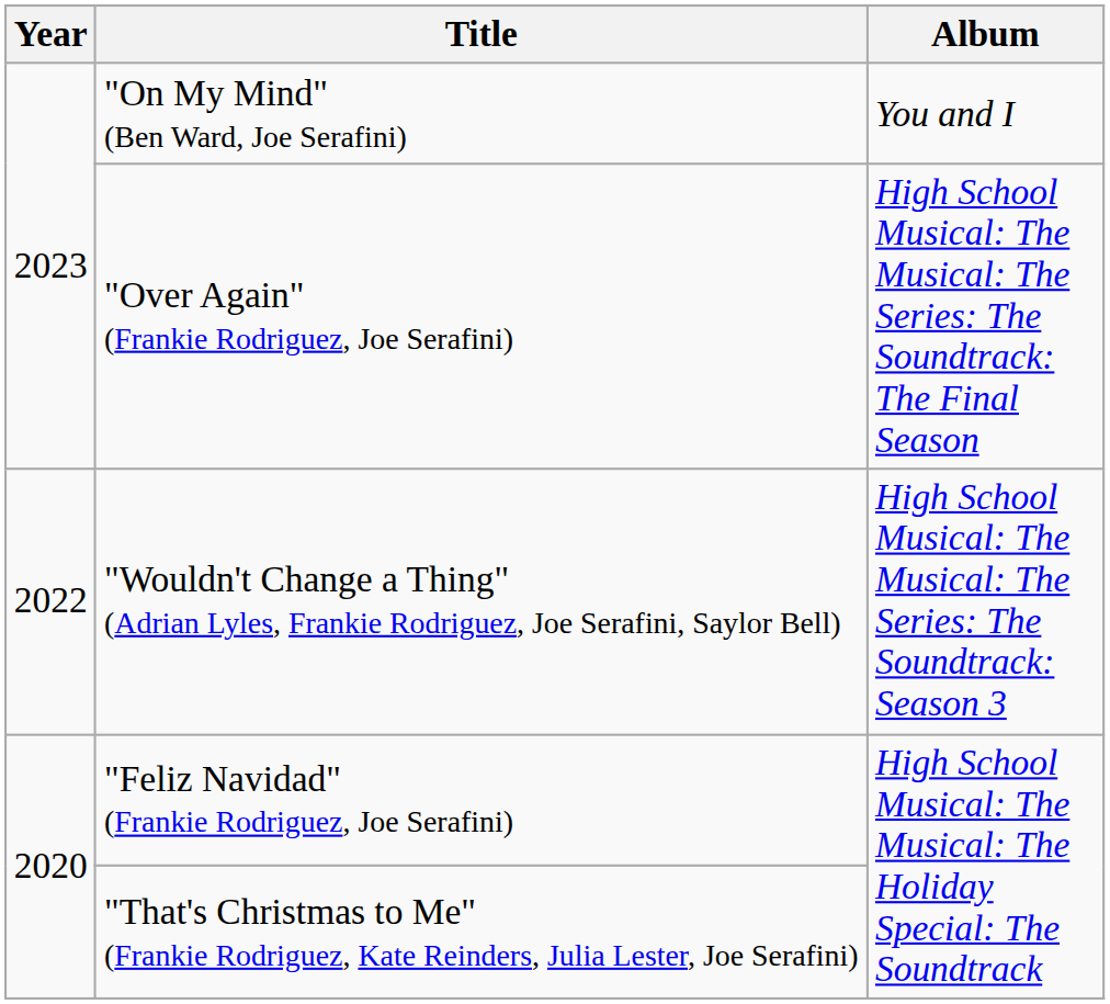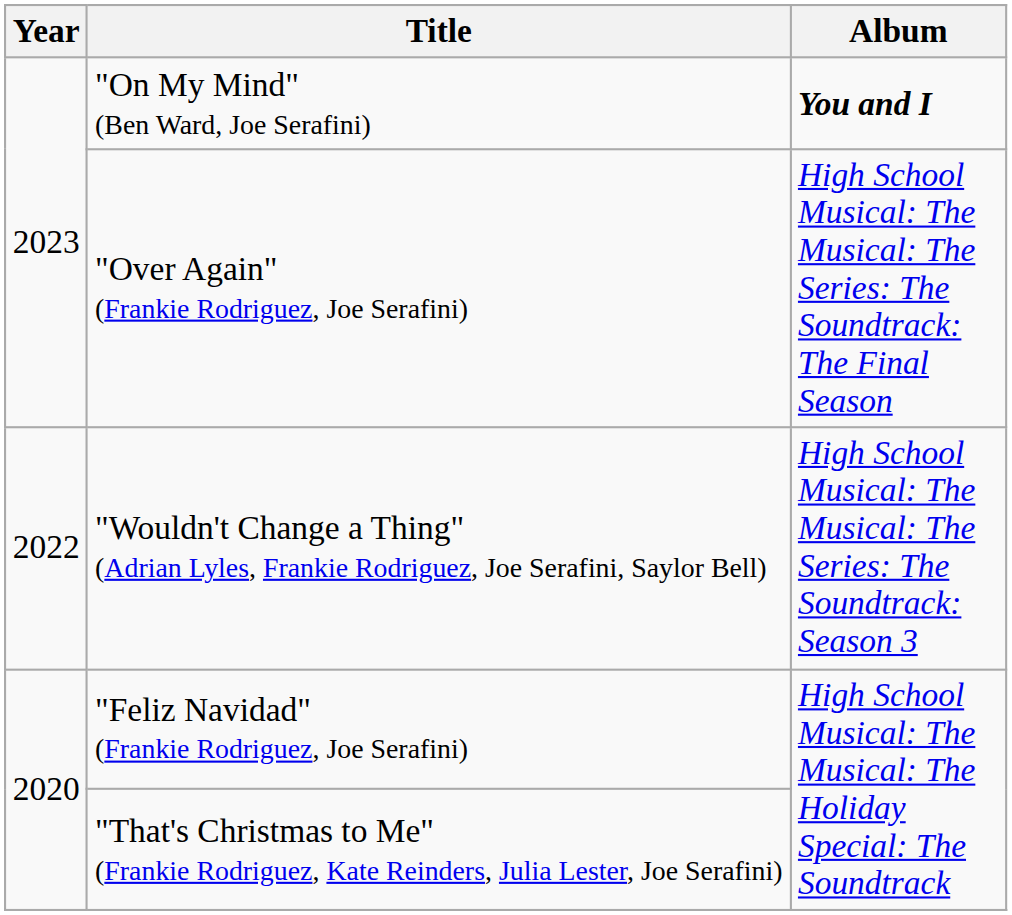"On My Mind" (Ben Ward, Joe Serafini) | Album: normal -> bold
